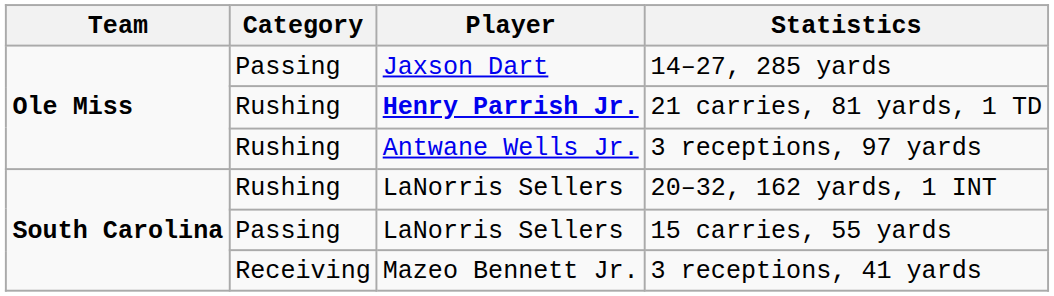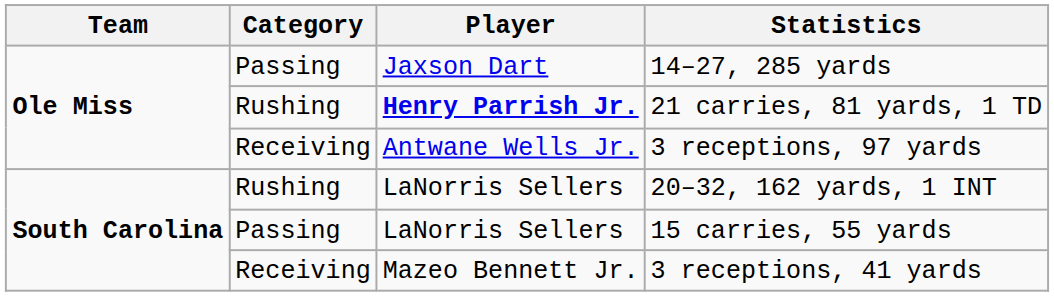3 receptions, 97 yards | Category: Rushing -> Receiving
